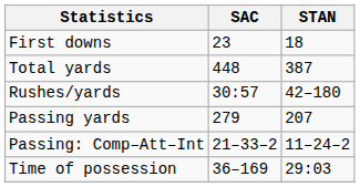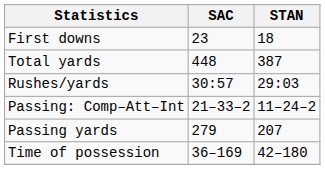Rushes/yards | STAN: 42–180 -> 29:03
rows swapped: Passing yards <-> Passing: Comp–Att–Int
Time of possession | STAN: 29:03 -> 42–180
